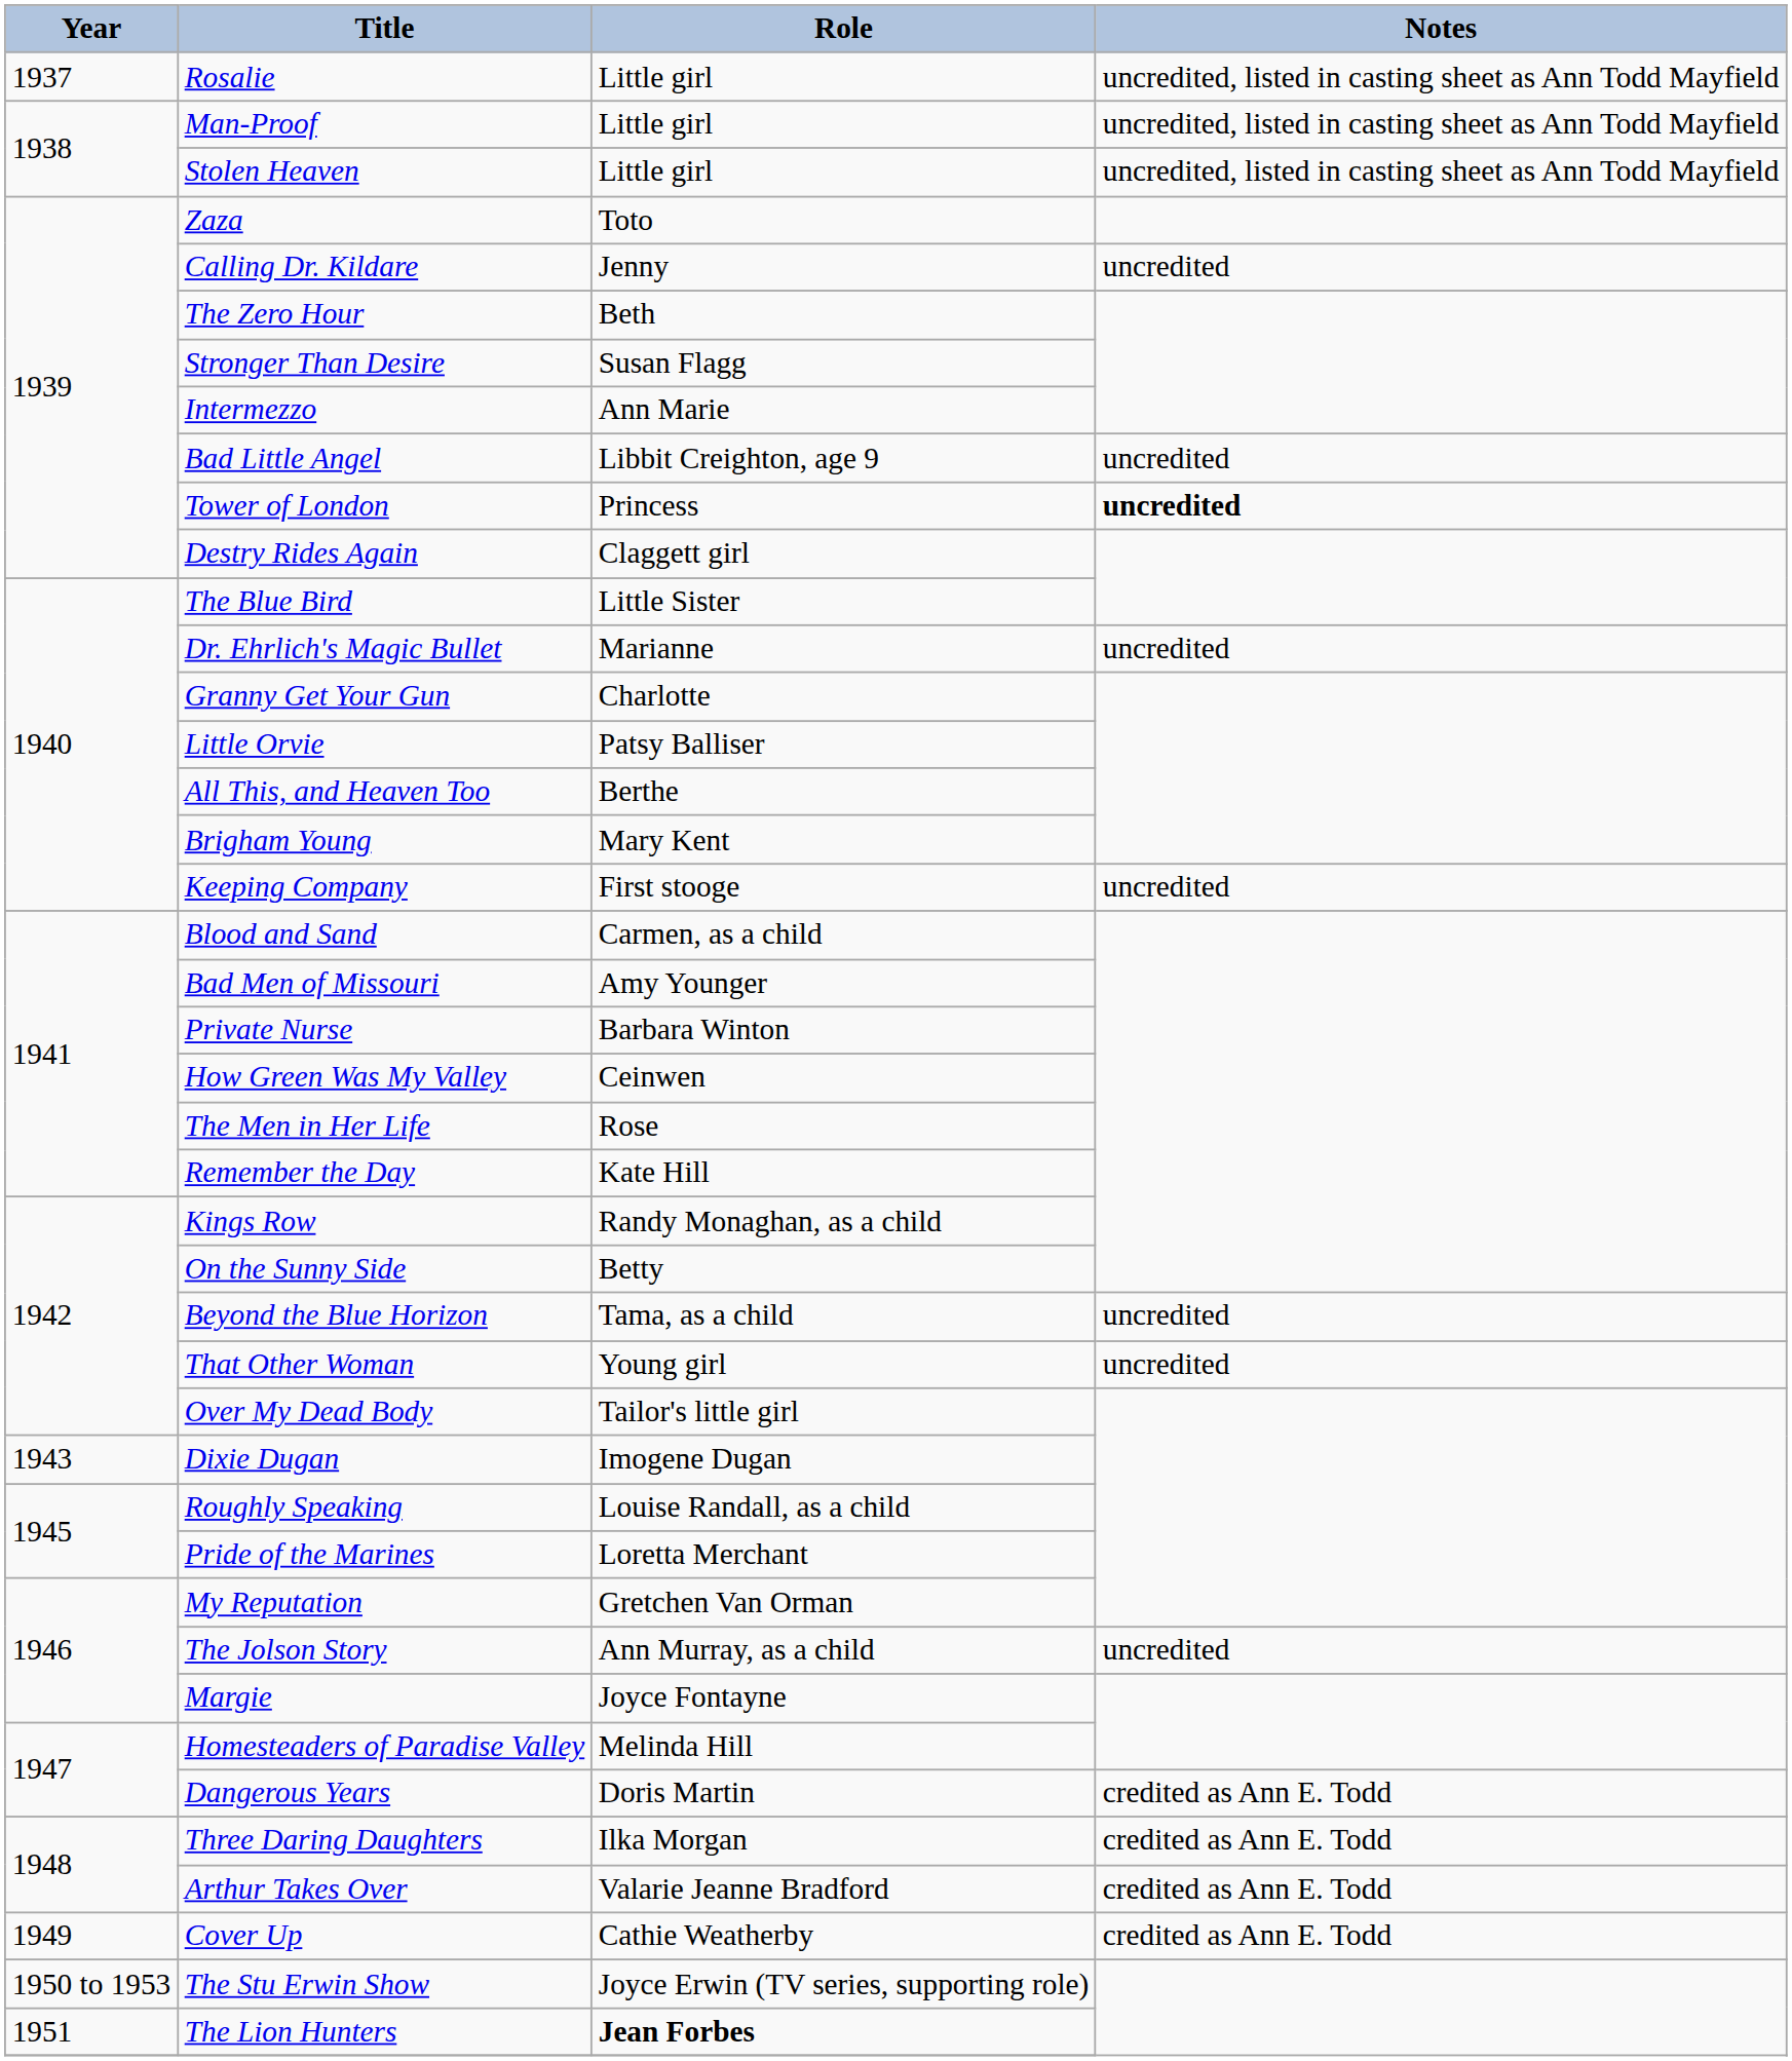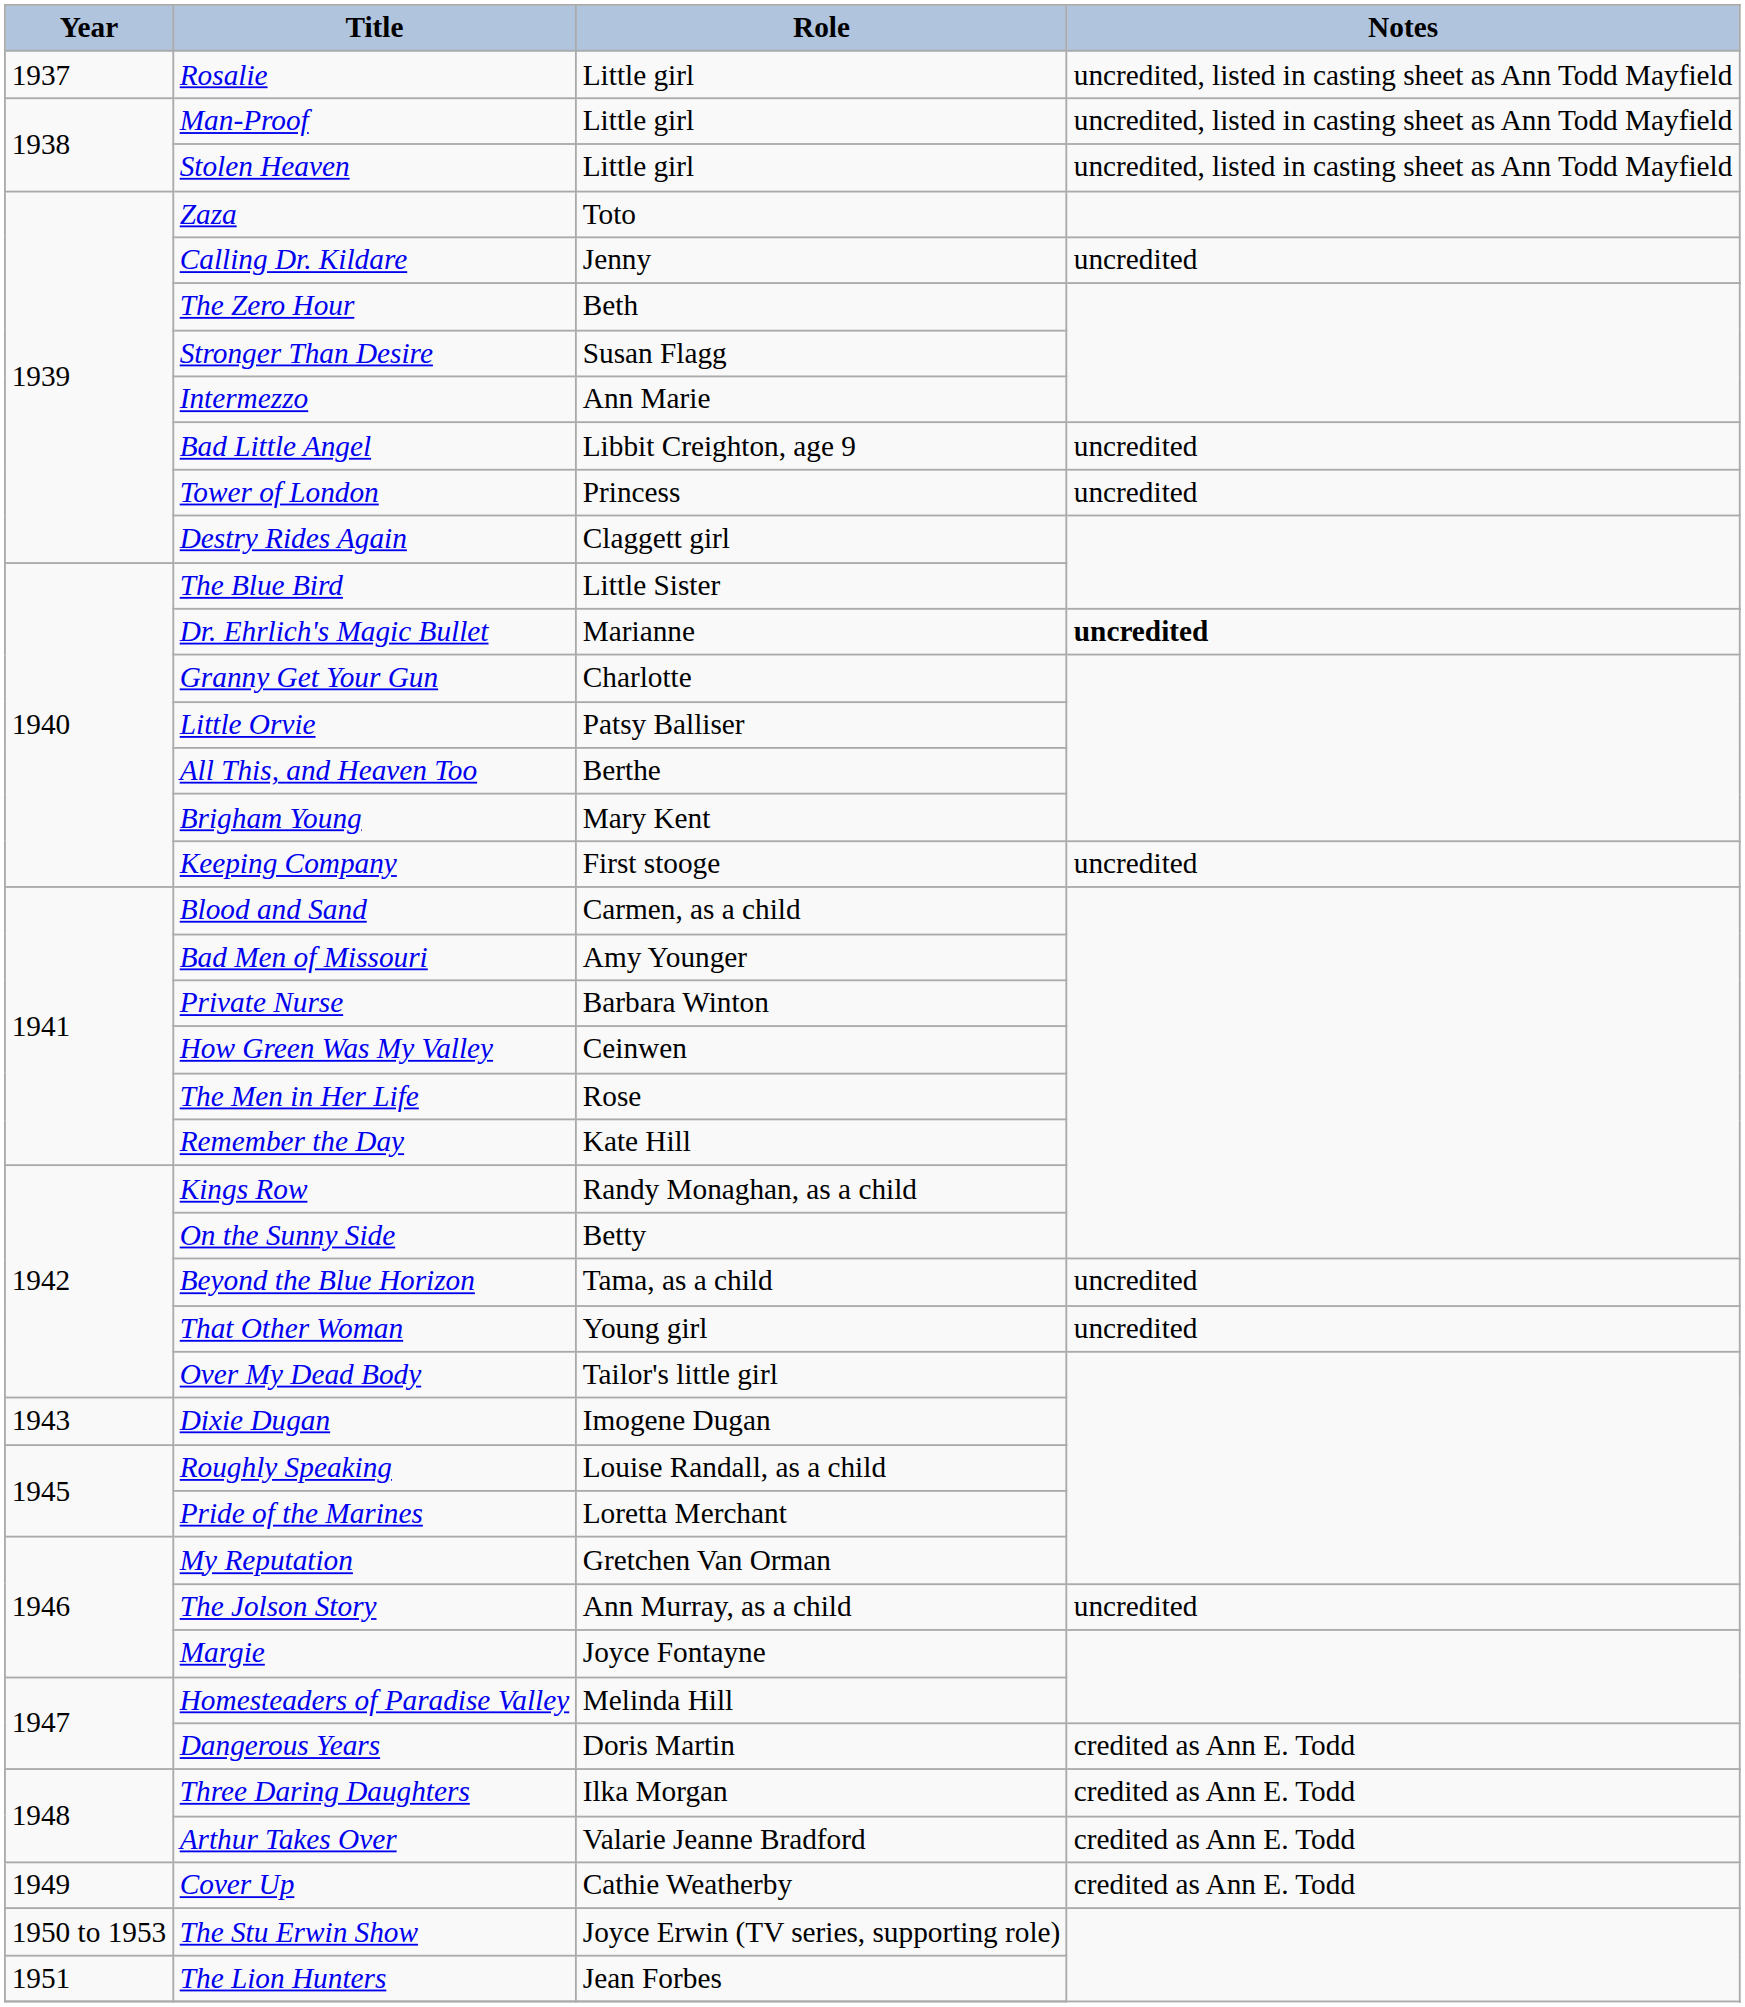Tower of London | Notes: bold -> normal
Dr. Ehrlich's Magic Bullet | Notes: normal -> bold
The Lion Hunters | Role: bold -> normal
